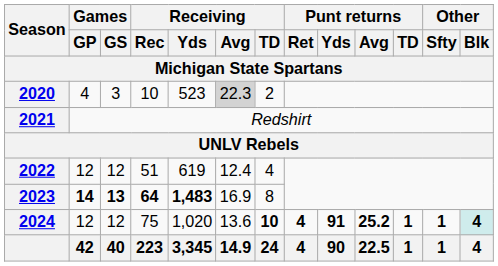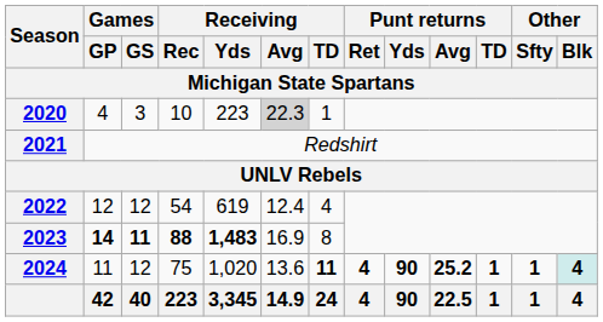2020 | Receiving / Yds / Michigan State Spartans: 523 -> 223
2020 | Receiving / TD / Michigan State Spartans: 2 -> 1
2022 | Receiving / Rec / Michigan State Spartans: 51 -> 54
2023 | Games / GS / Michigan State Spartans: 13 -> 11
2023 | Receiving / Rec / Michigan State Spartans: 64 -> 88
2024 | Games / GP / Michigan State Spartans: 12 -> 11
2024 | Receiving / TD / Michigan State Spartans: 10 -> 11
2024 | Punt returns / Yds / Michigan State Spartans: 91 -> 90
